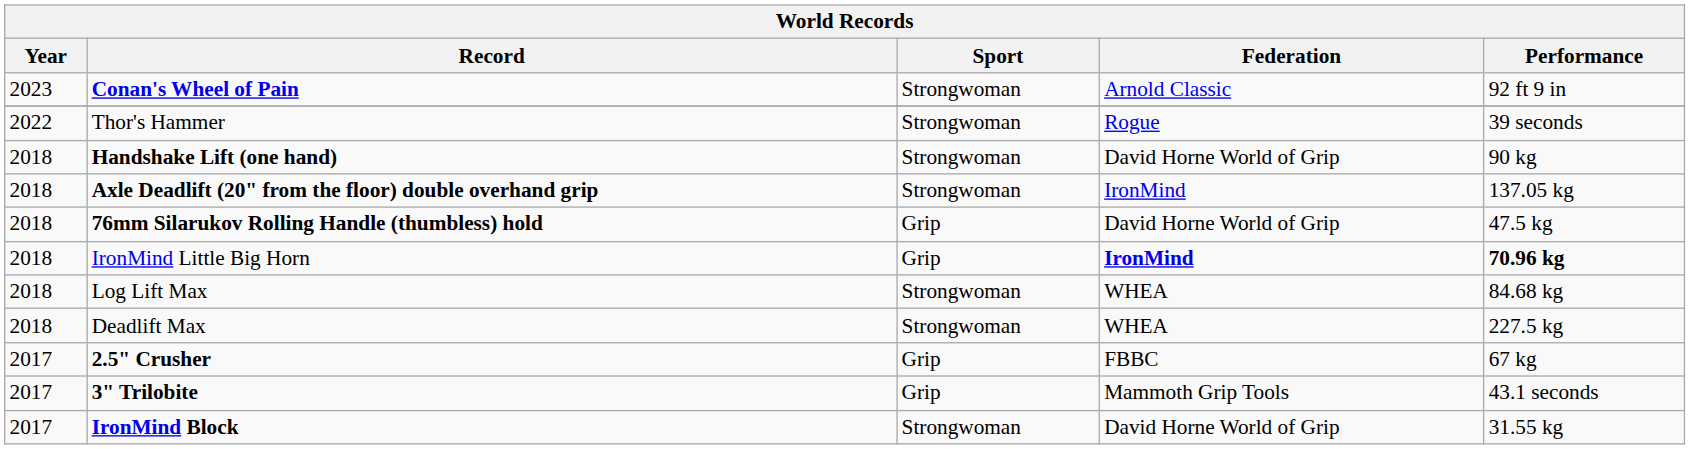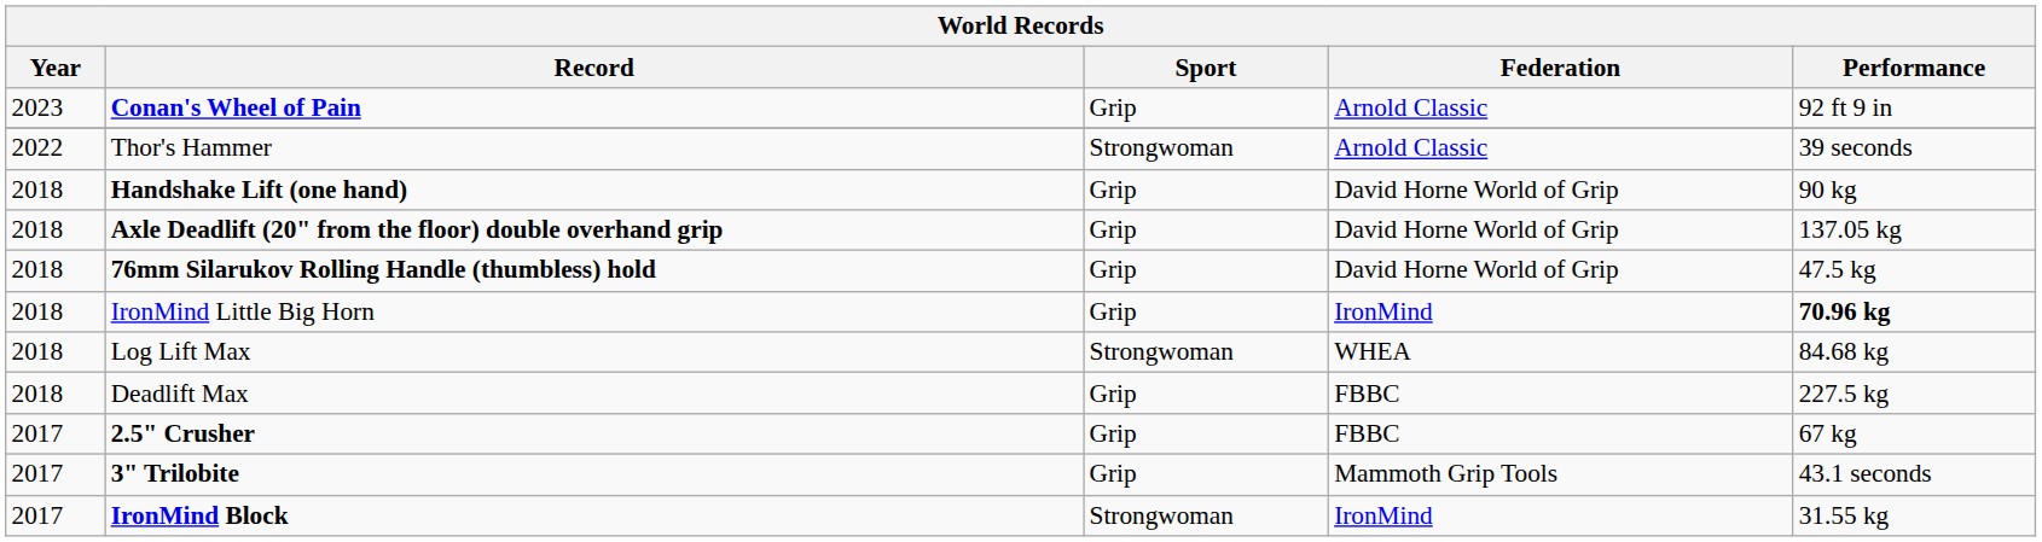Conan's Wheel of Pain | Sport: Strongwoman -> Grip
Thor's Hammer | Federation: Rogue -> Arnold Classic
Handshake Lift (one hand) | Sport: Strongwoman -> Grip
Axle Deadlift (20" from the floor) double overhand grip | Sport: Strongwoman -> Grip
Axle Deadlift (20" from the floor) double overhand grip | Federation: IronMind -> David Horne World of Grip
IronMind Little Big Horn | Federation: bold -> normal
Deadlift Max | Sport: Strongwoman -> Grip
Deadlift Max | Federation: WHEA -> FBBC
IronMind Block | Federation: David Horne World of Grip -> IronMind
